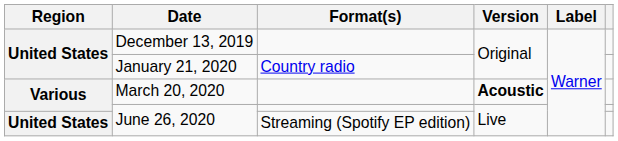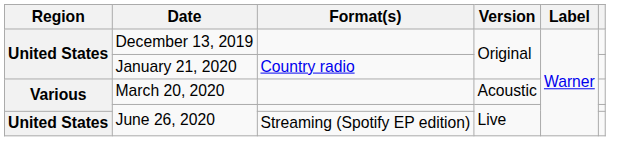March 20, 2020 | Version: bold -> normal
